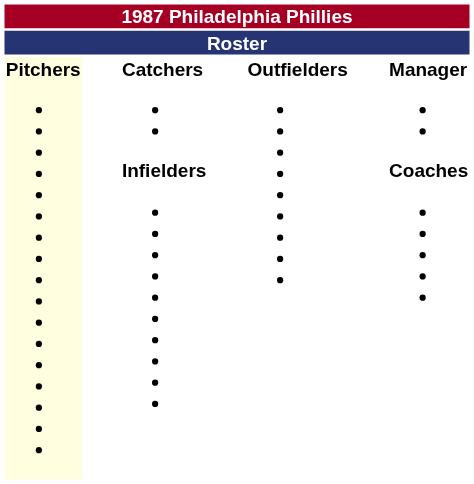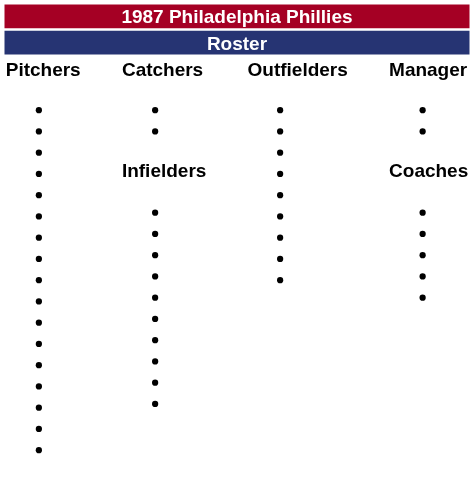Pitchers | column 1: lightyellow background -> no background
